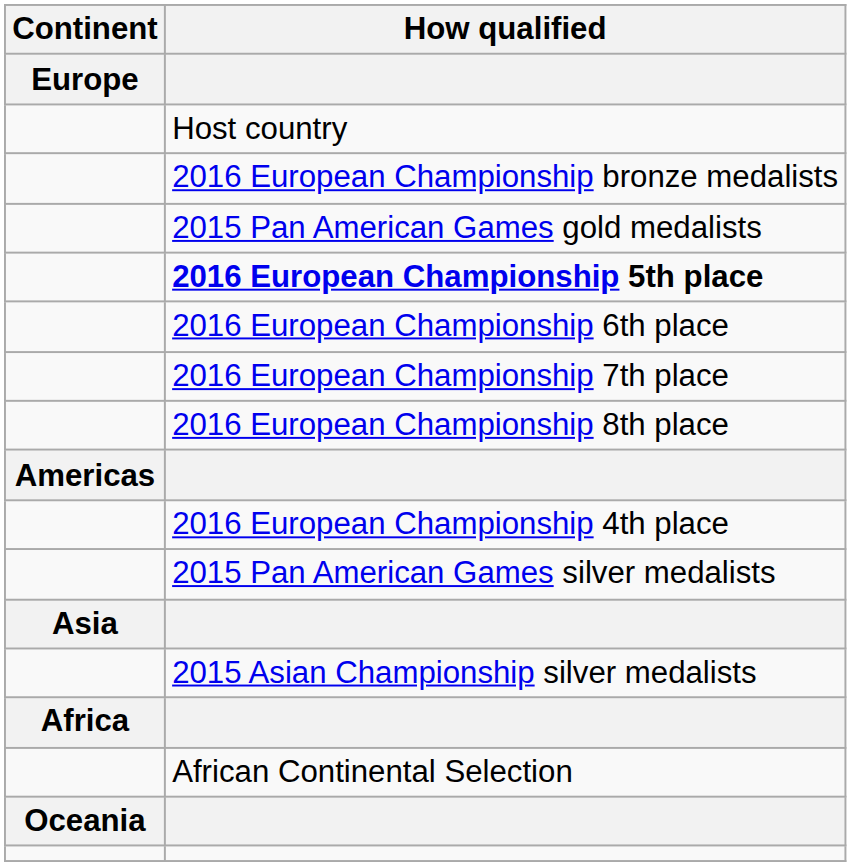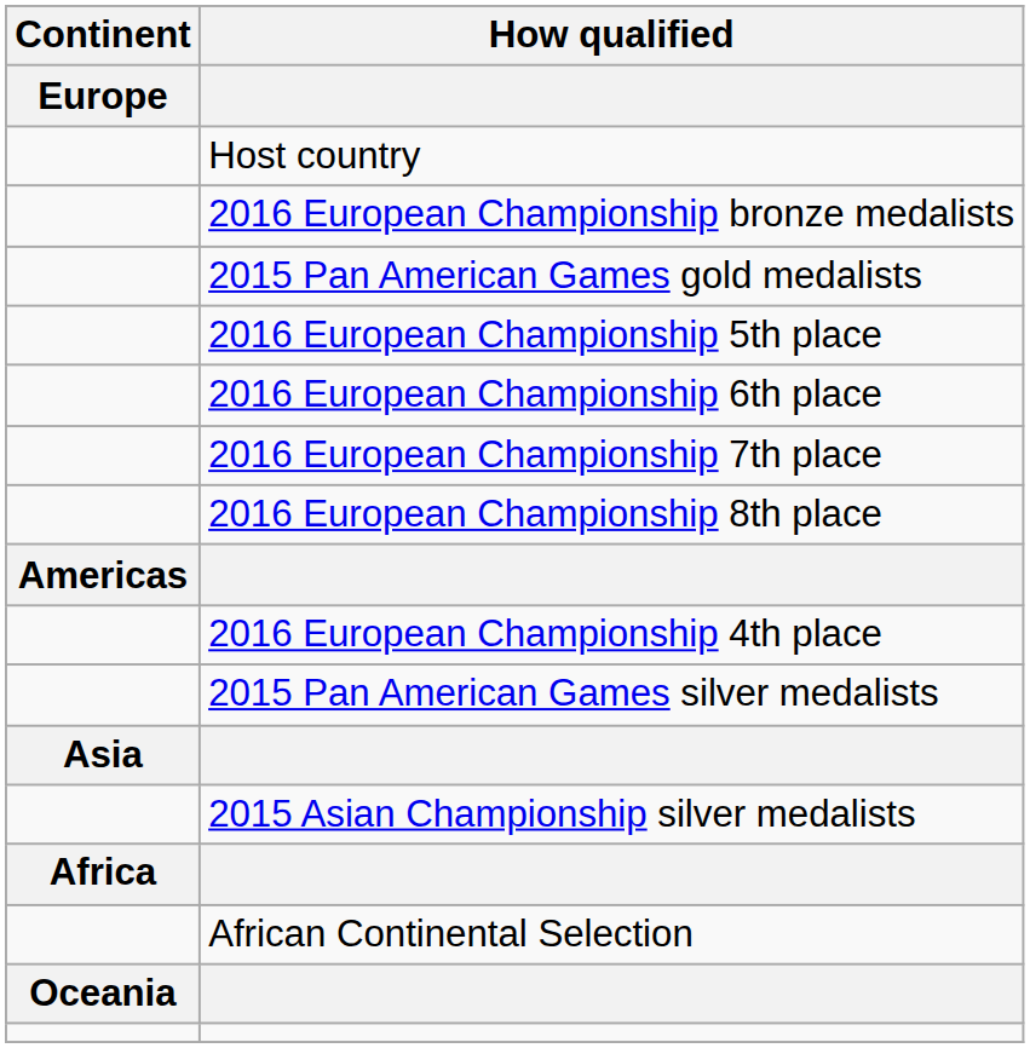row 6 | How qualified: bold -> normal
